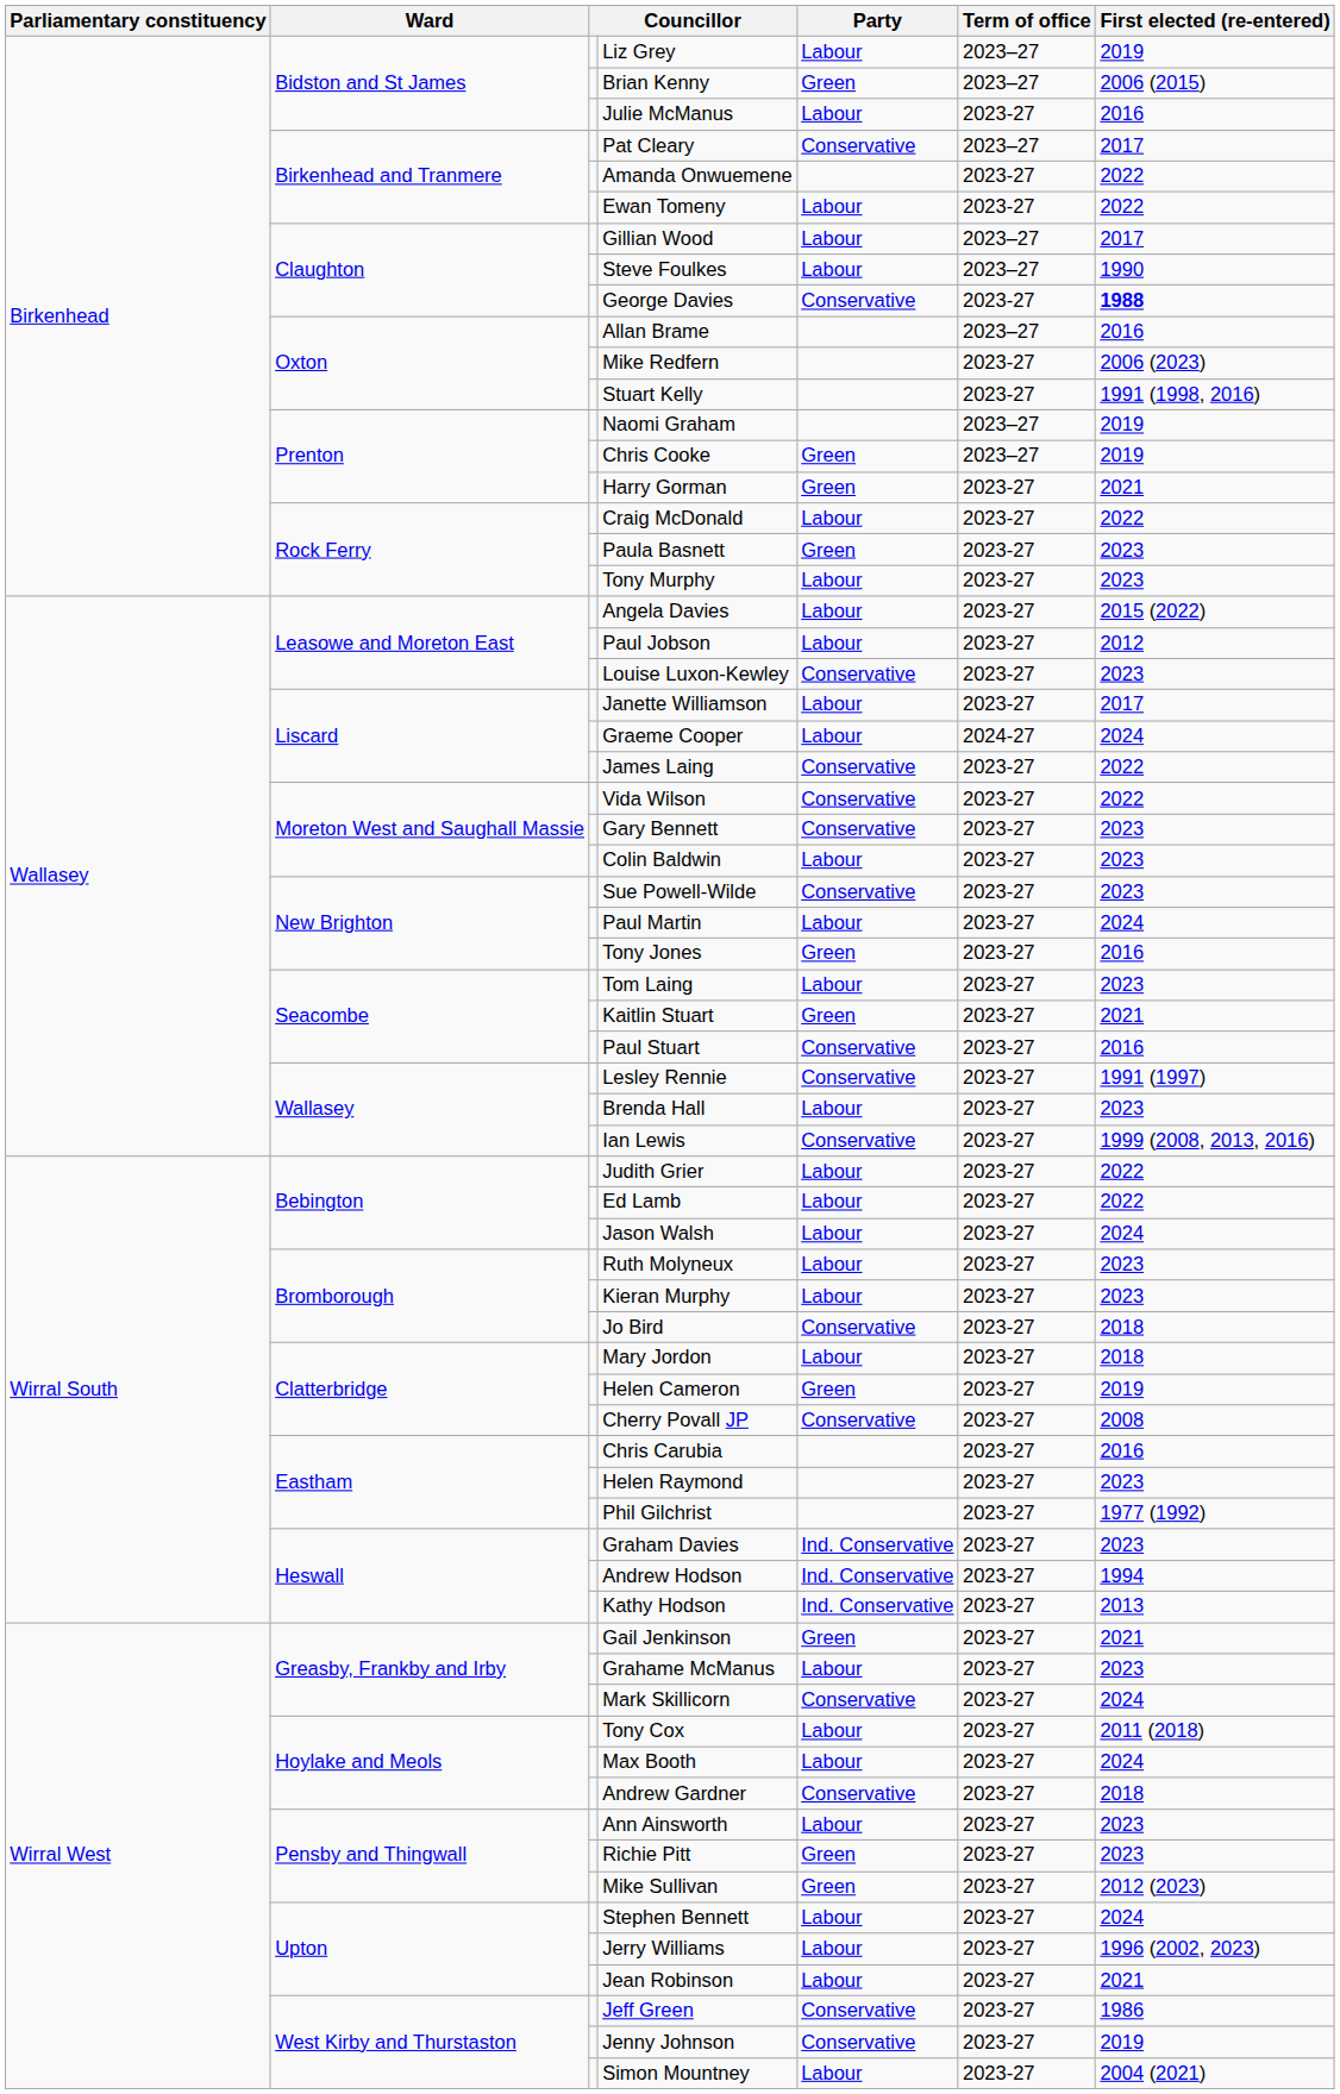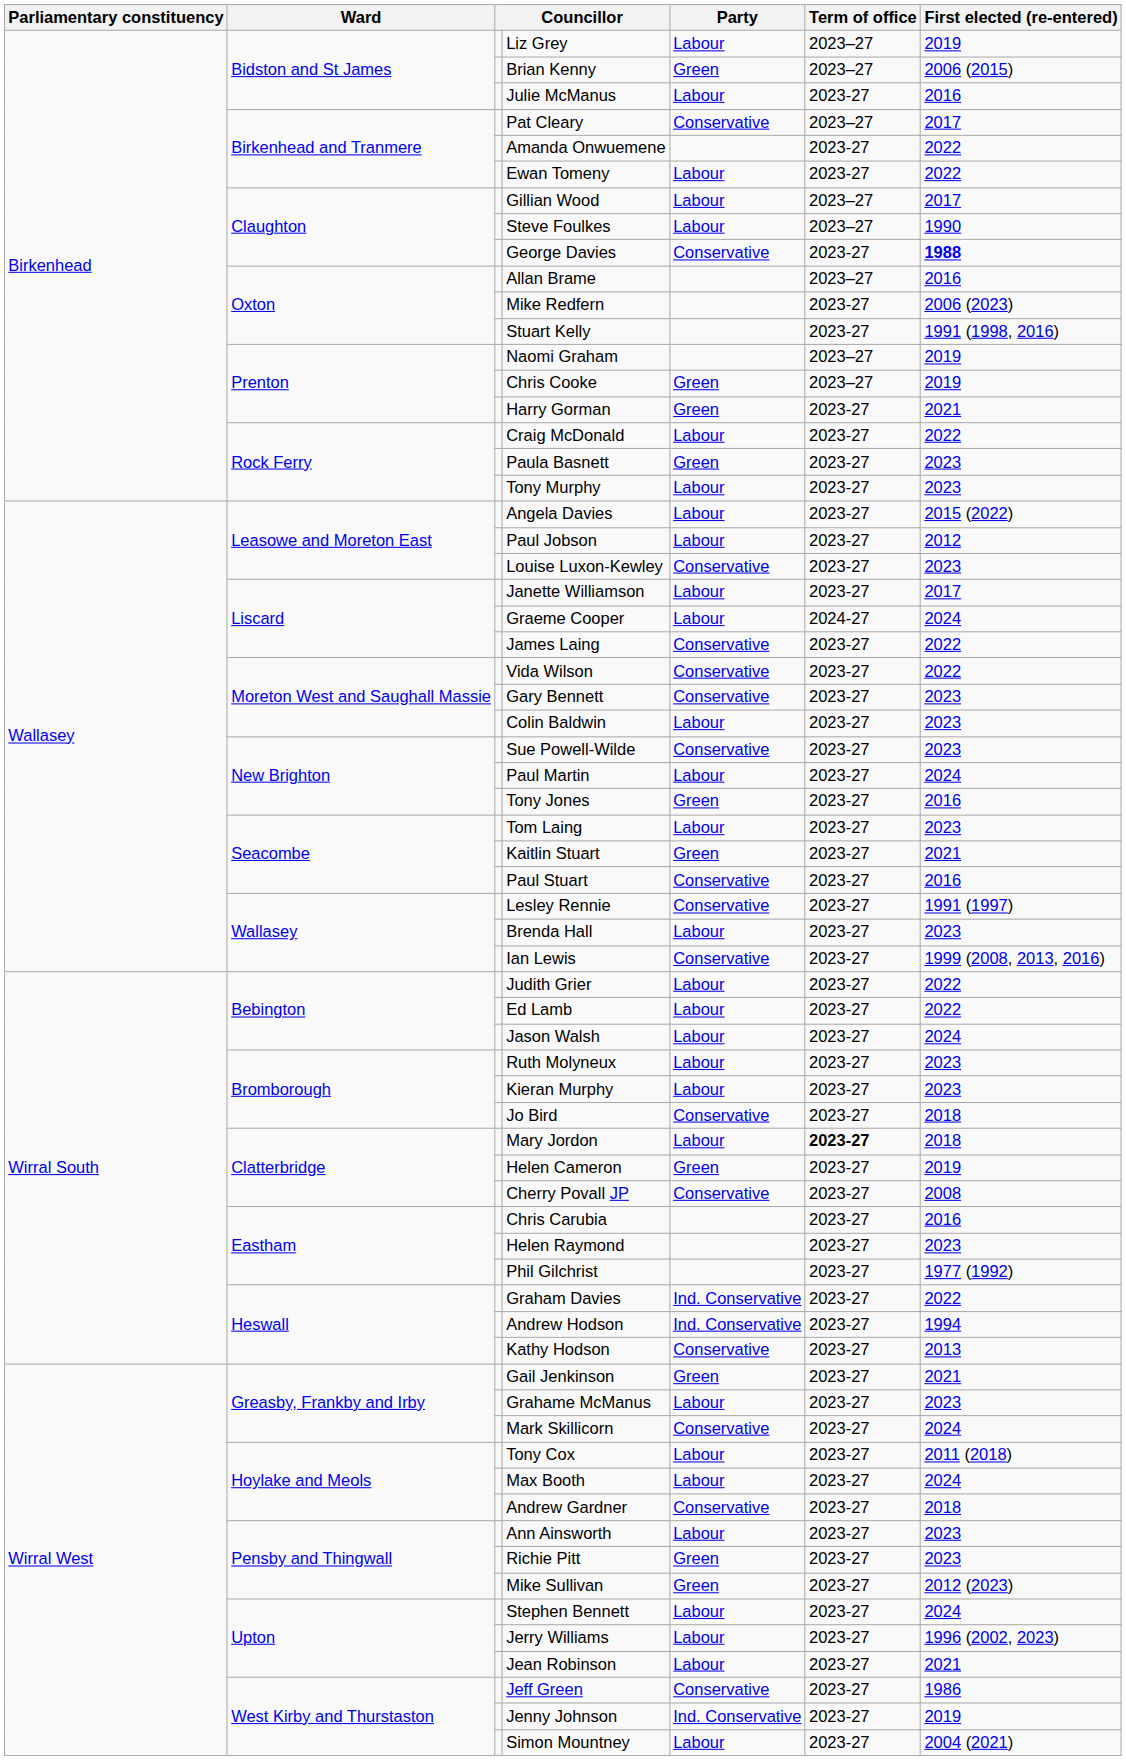Mary Jordon | Term of office: normal -> bold
Graham Davies | First elected (re-entered): 2023 -> 2022
Kathy Hodson | Party: Ind. Conservative -> Conservative
Jenny Johnson | Party: Conservative -> Ind. Conservative
